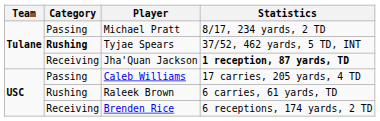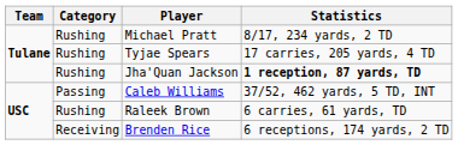Michael Pratt | Category: Passing -> Rushing
Tyjae Spears | Category: bold -> normal
Tyjae Spears | Statistics: 37/52, 462 yards, 5 TD, INT -> 17 carries, 205 yards, 4 TD
Jha'Quan Jackson | Category: Receiving -> Rushing
Caleb Williams | Statistics: 17 carries, 205 yards, 4 TD -> 37/52, 462 yards, 5 TD, INT
